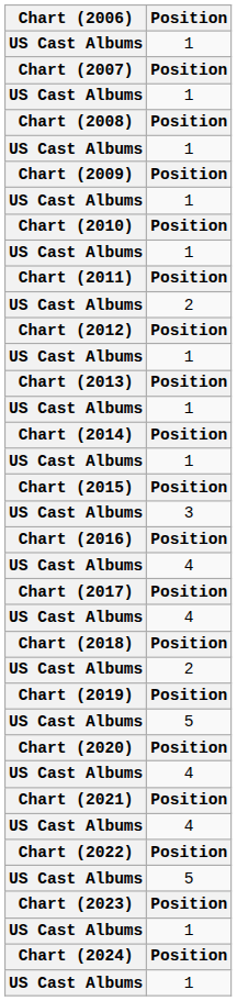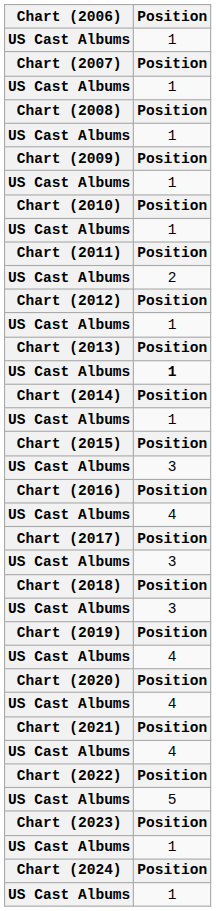row 16 | Position: normal -> bold
row 24 | Position: 4 -> 3
row 26 | Position: 2 -> 3
row 28 | Position: 5 -> 4
